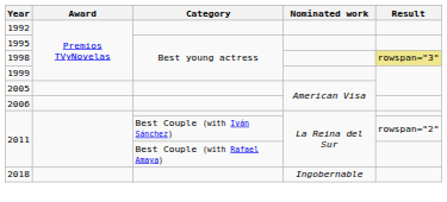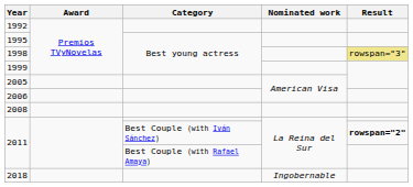+ row: 2008
2011 / Best Couple (with Iván Sánchez) | Result: normal -> bold
